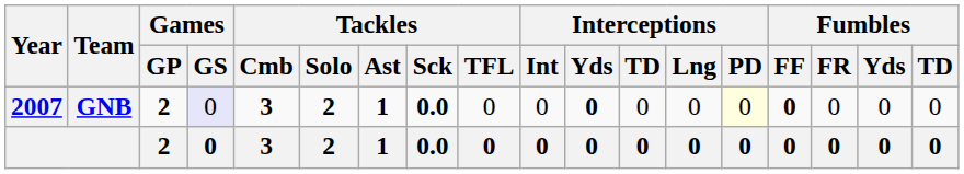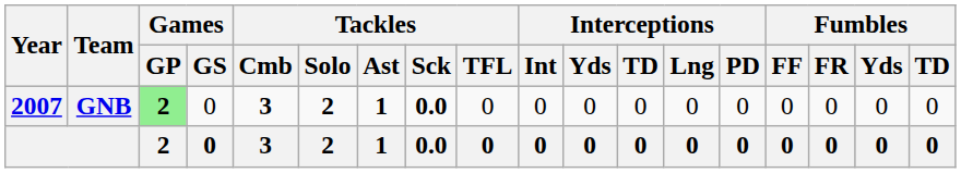GNB | Games / GP: no background -> lightgreen background
GNB | Games / GS: lavender background -> no background
GNB | Interceptions / Yds: bold -> normal
GNB | Interceptions / PD: lightyellow background -> no background
GNB | Fumbles / FF: bold -> normal
